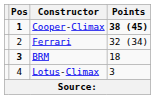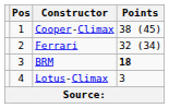Cooper-Climax | Pos: bold -> normal
Cooper-Climax | Points: bold -> normal
BRM | Pos: bold -> normal
BRM | Points: normal -> bold
